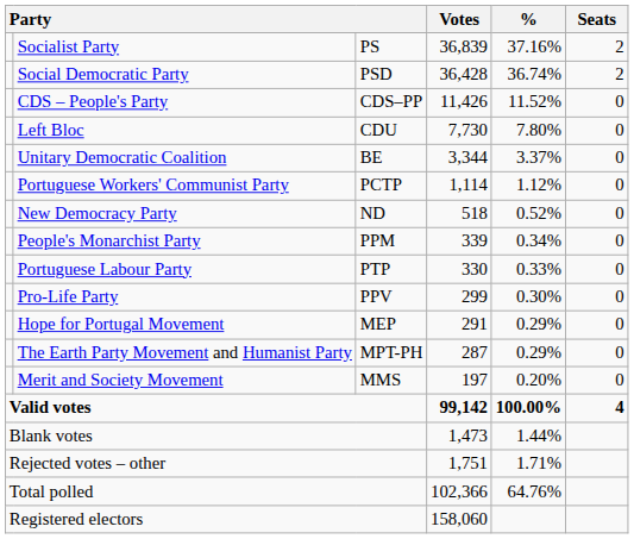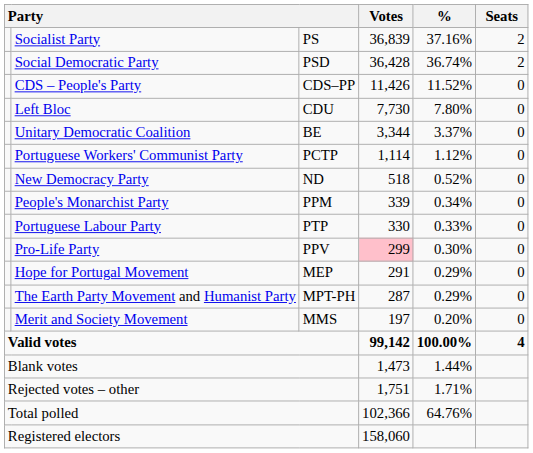Pro-Life Party | Votes: no background -> pink background
